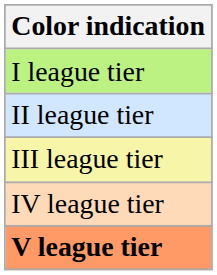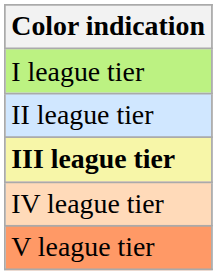row 4 | column 1: normal -> bold
row 6 | column 1: bold -> normal
